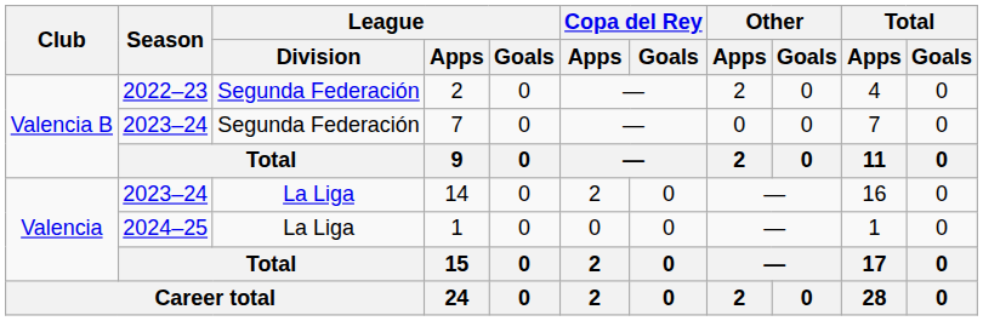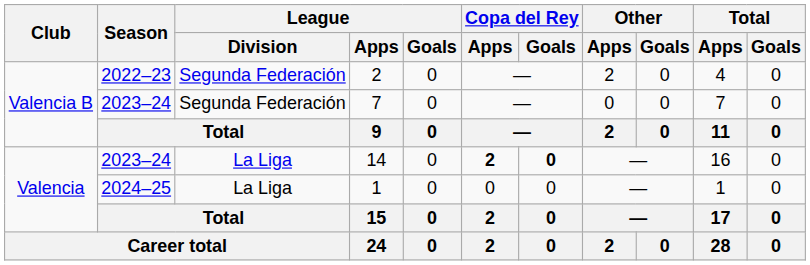14 | Copa del Rey / Apps: normal -> bold
14 | Copa del Rey / Goals: normal -> bold
